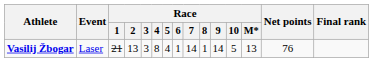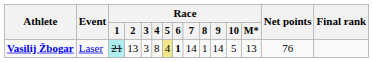Vasilij Žbogar | Race / 1: no background -> paleturquoise background
Vasilij Žbogar | Race / 5: no background -> khaki background
Vasilij Žbogar | Race / 6: normal -> bold
